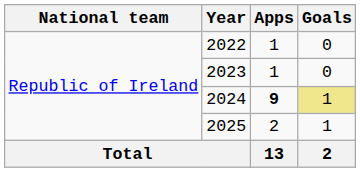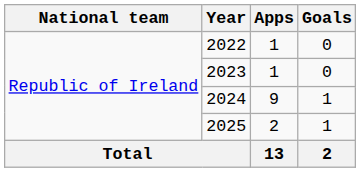2024 | Apps: bold -> normal
2024 | Goals: khaki background -> no background
